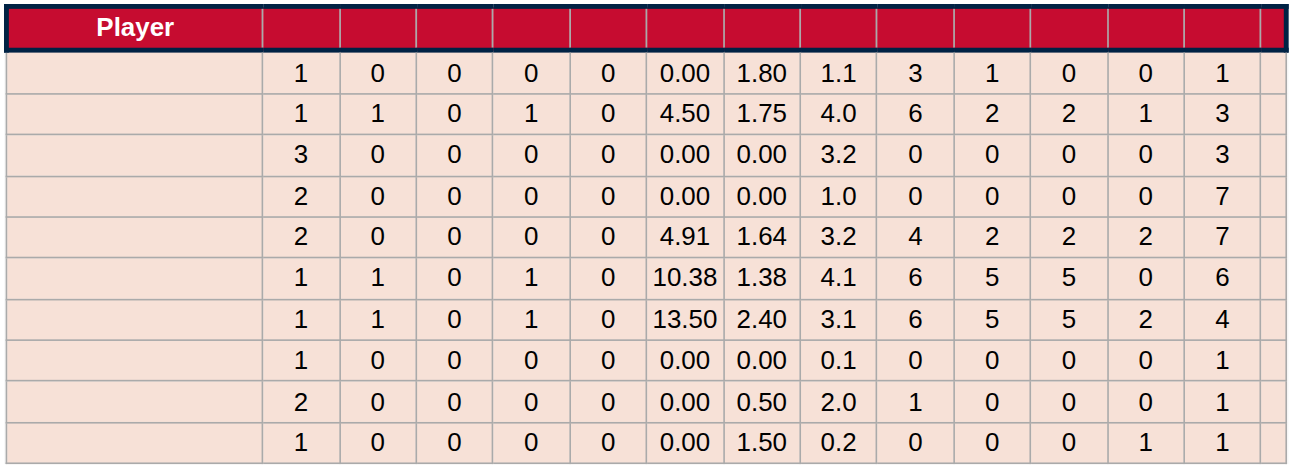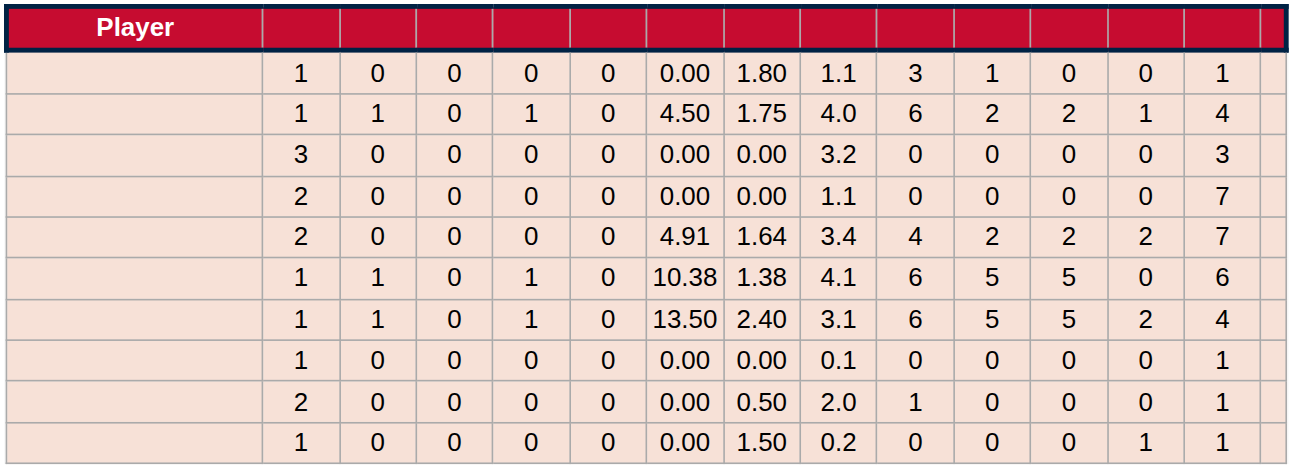row 3 | column 14: 3 -> 4
row 5 | column 9: 1.0 -> 1.1
row 6 | column 9: 3.2 -> 3.4
